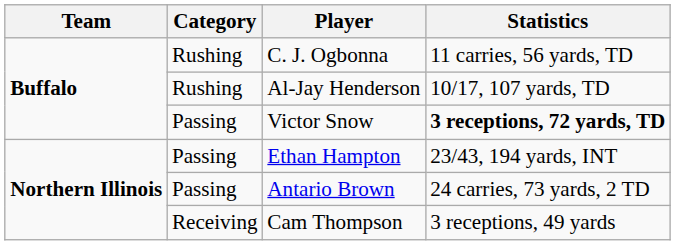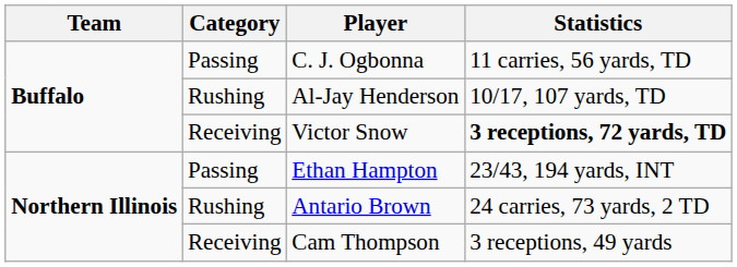C. J. Ogbonna | Category: Rushing -> Passing
Victor Snow | Category: Passing -> Receiving
Antario Brown | Category: Passing -> Rushing
